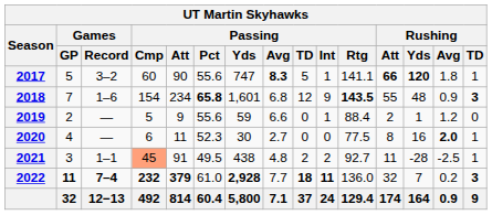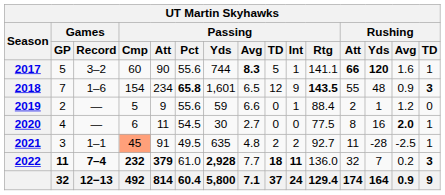2017 | Passing / Yds: 747 -> 744
2017 | Rushing / Avg: 1.8 -> 1.6
2018 | Passing / Avg: 6.8 -> 6.5
2020 | Passing / Pct: 52.3 -> 54.5
2021 | Passing / Yds: 438 -> 635
